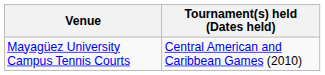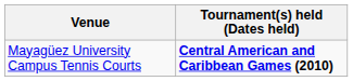Mayagüez University Campus Tennis Courts | Tournament(s) held (Dates held): normal -> bold
